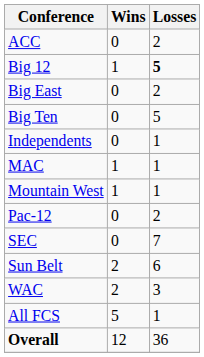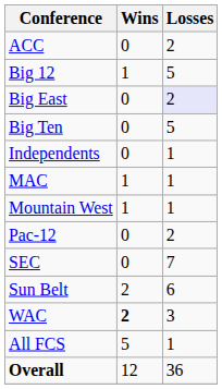Big 12 | Losses: bold -> normal
Big East | Losses: no background -> lavender background
WAC | Wins: normal -> bold
